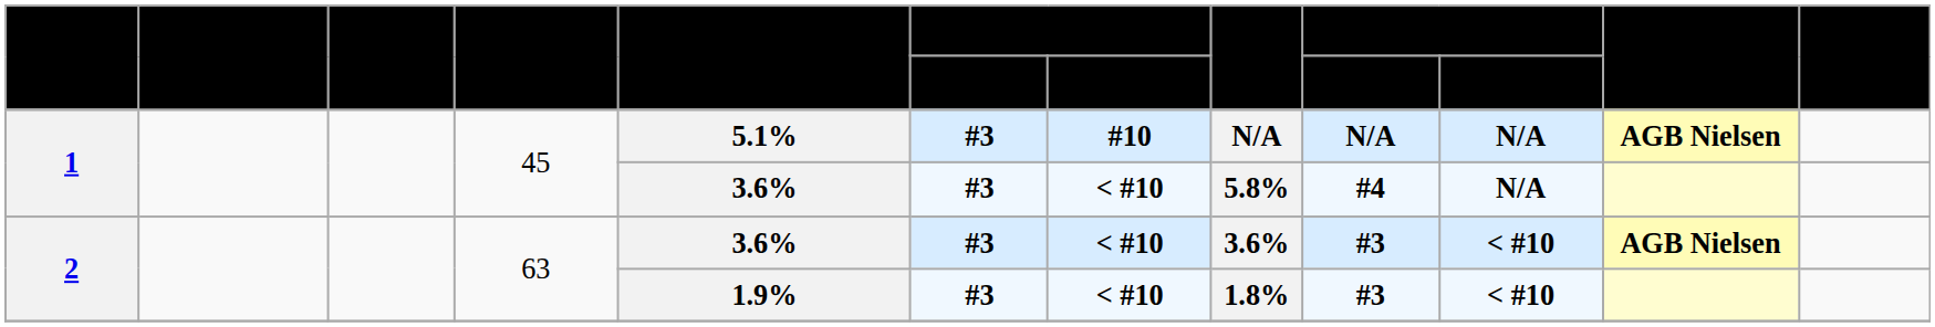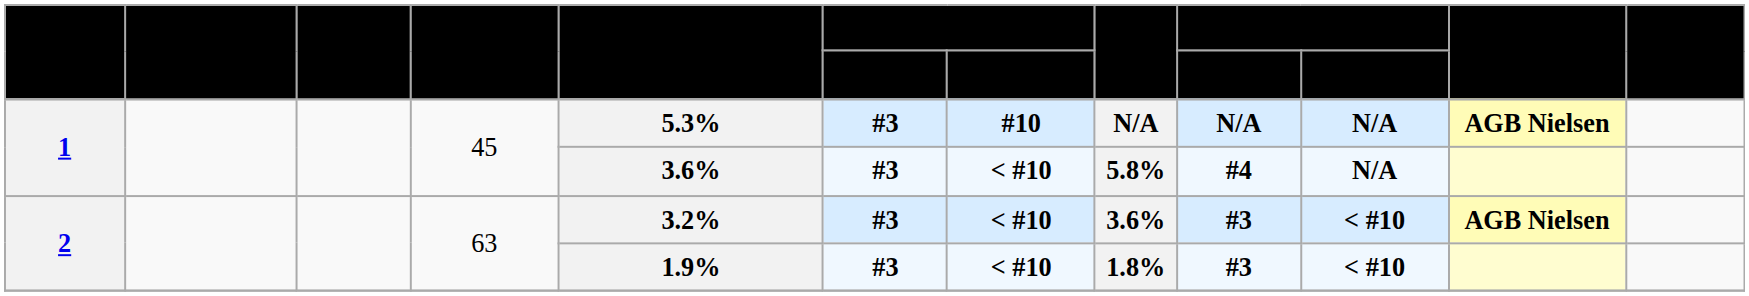row 3 | Season Premiere: 5.1% -> 5.3%
row 5 | Season Premiere: 3.6% -> 3.2%
